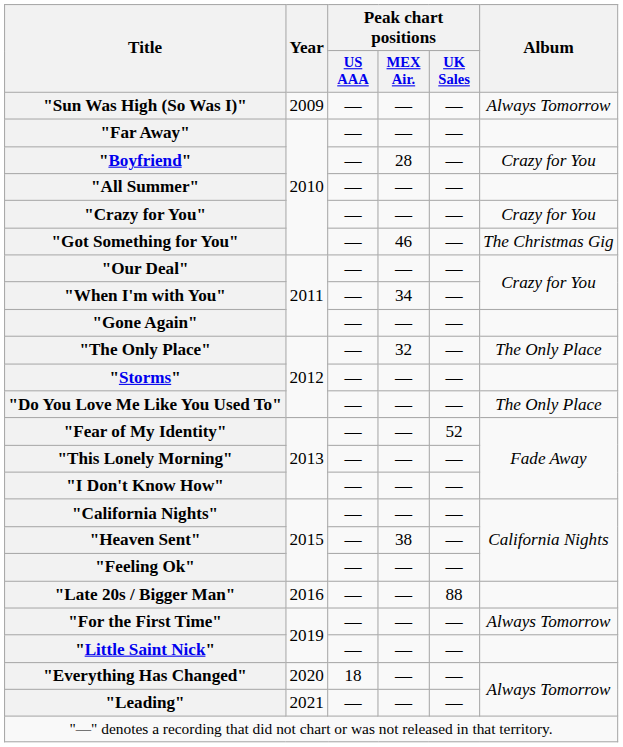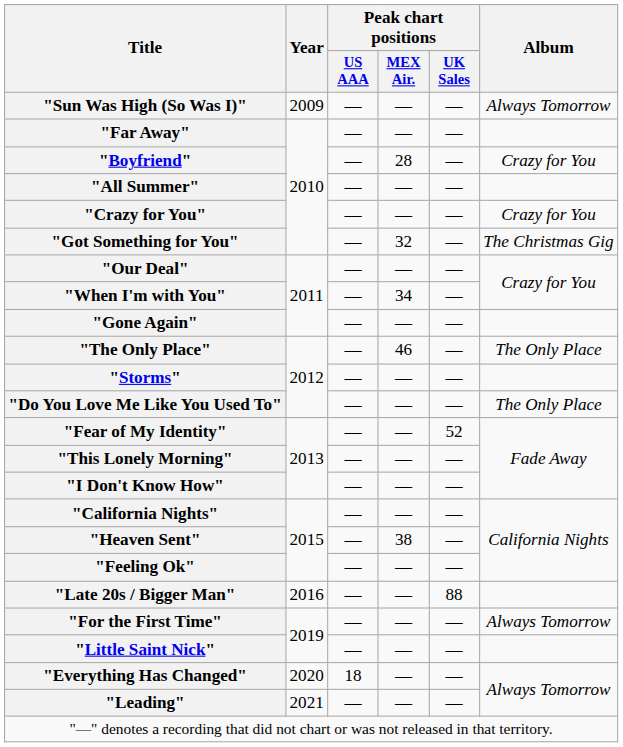"Got Something for You" | Peak chart positions / MEX Air.: 46 -> 32
"The Only Place" | Peak chart positions / MEX Air.: 32 -> 46
